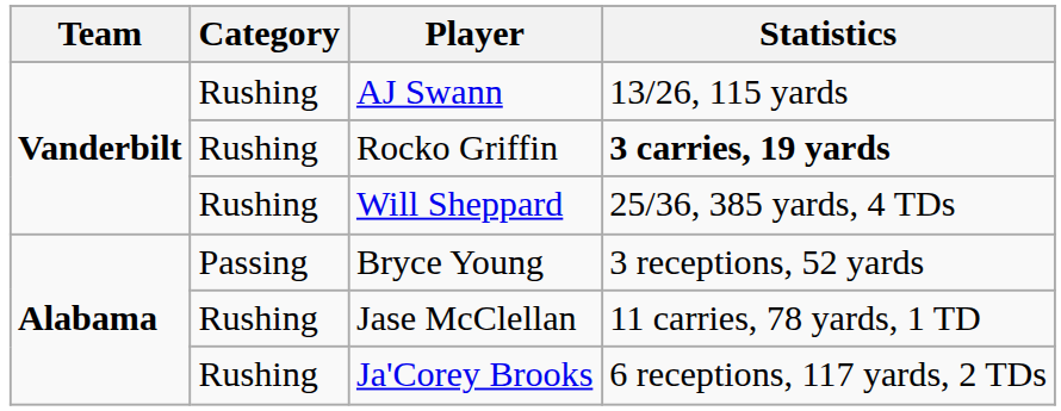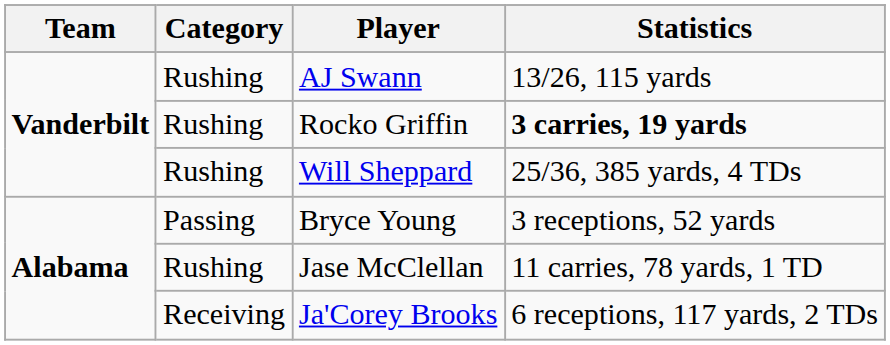Ja'Corey Brooks | Category: Rushing -> Receiving
